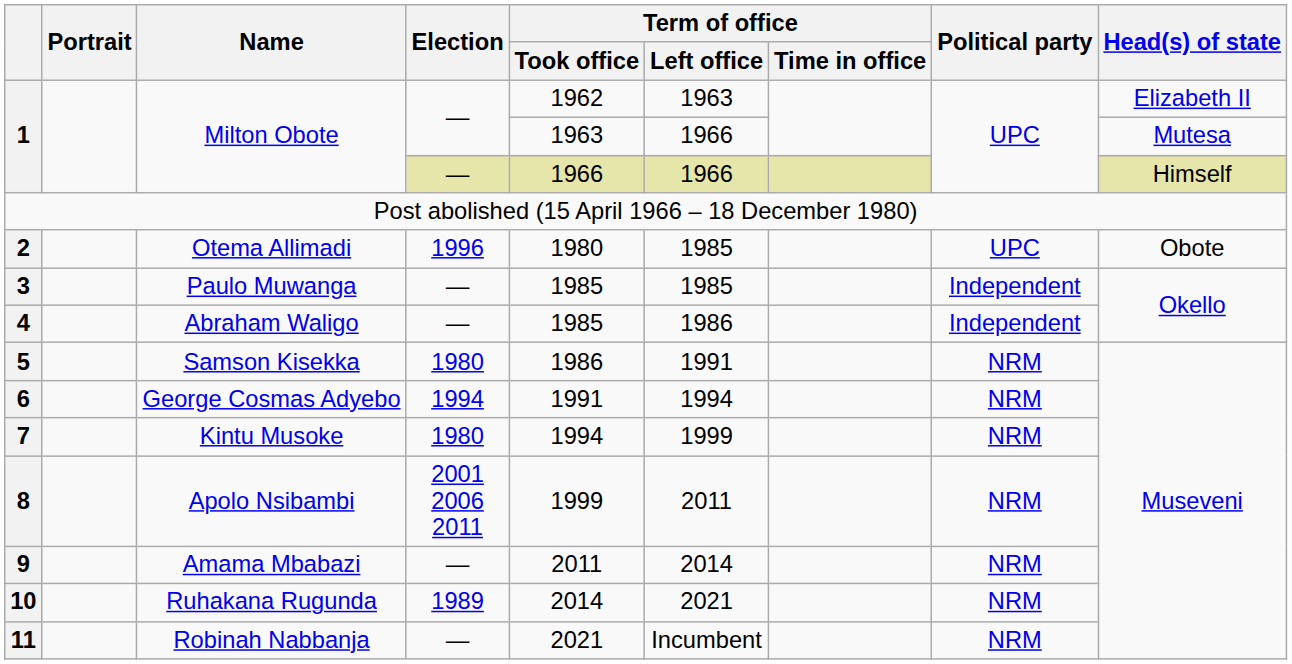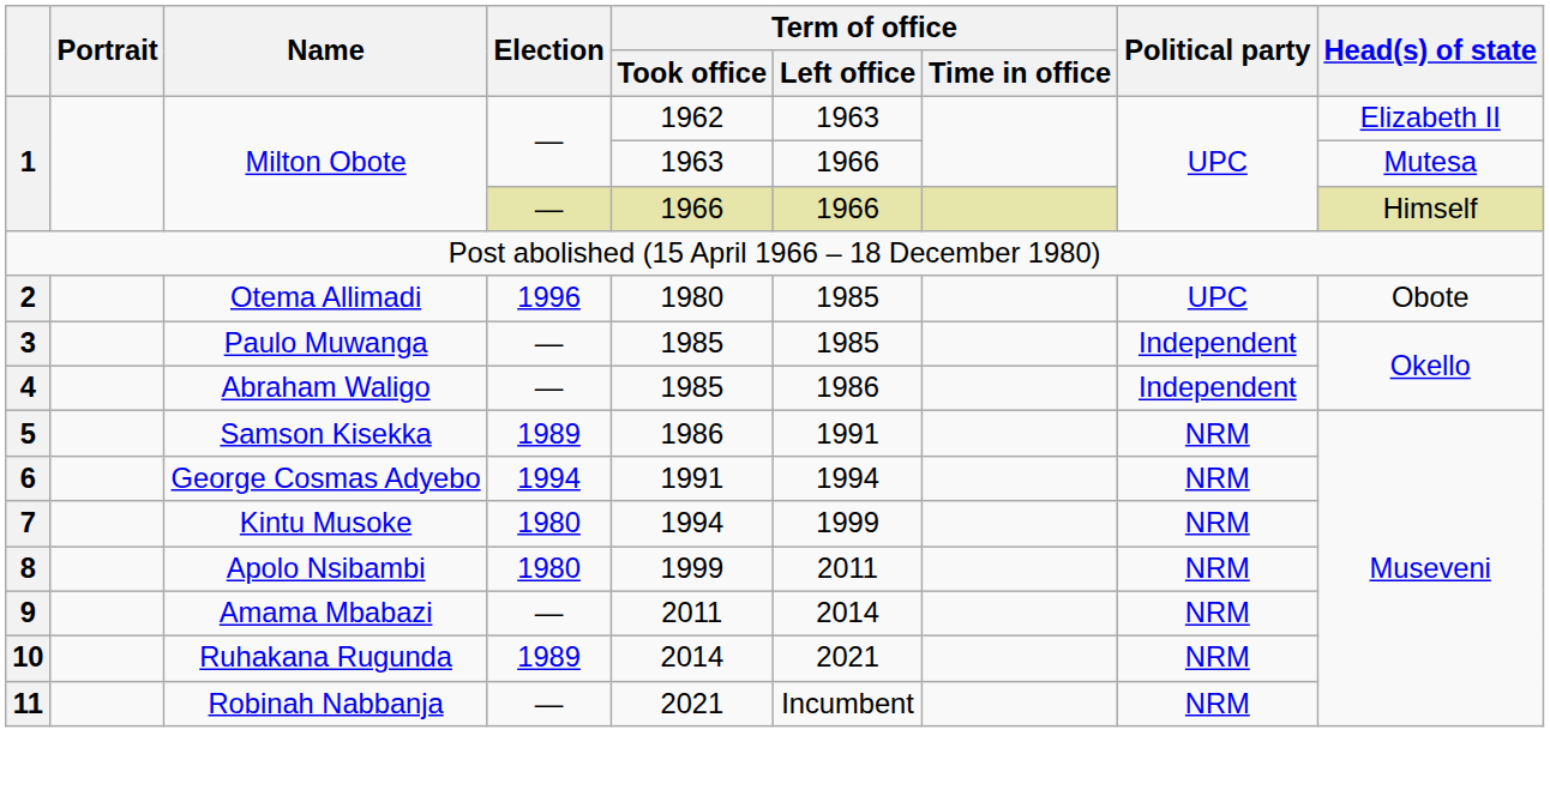5 | Election: 1980 -> 1989
8 | Election: 2001 2006 2011 -> 1980
